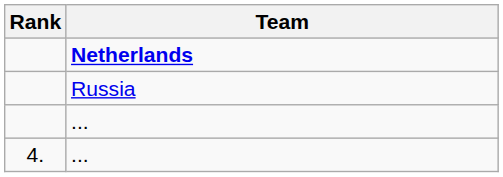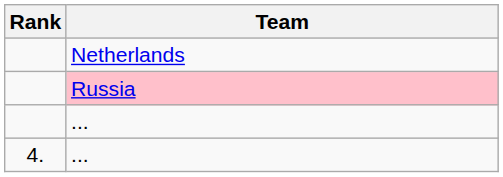row 2 | Team: bold -> normal
row 3 | Team: no background -> pink background
